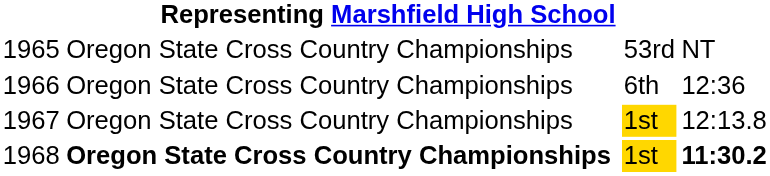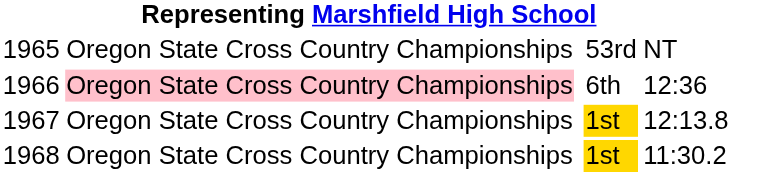1966 | column 2: no background -> pink background
1968 | column 2: bold -> normal
1968 | column 4: bold -> normal
